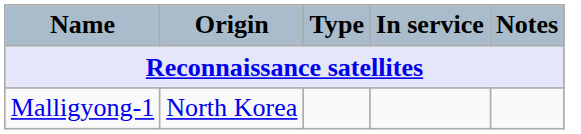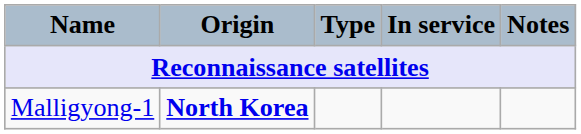Malligyong-1 | Origin: normal -> bold
